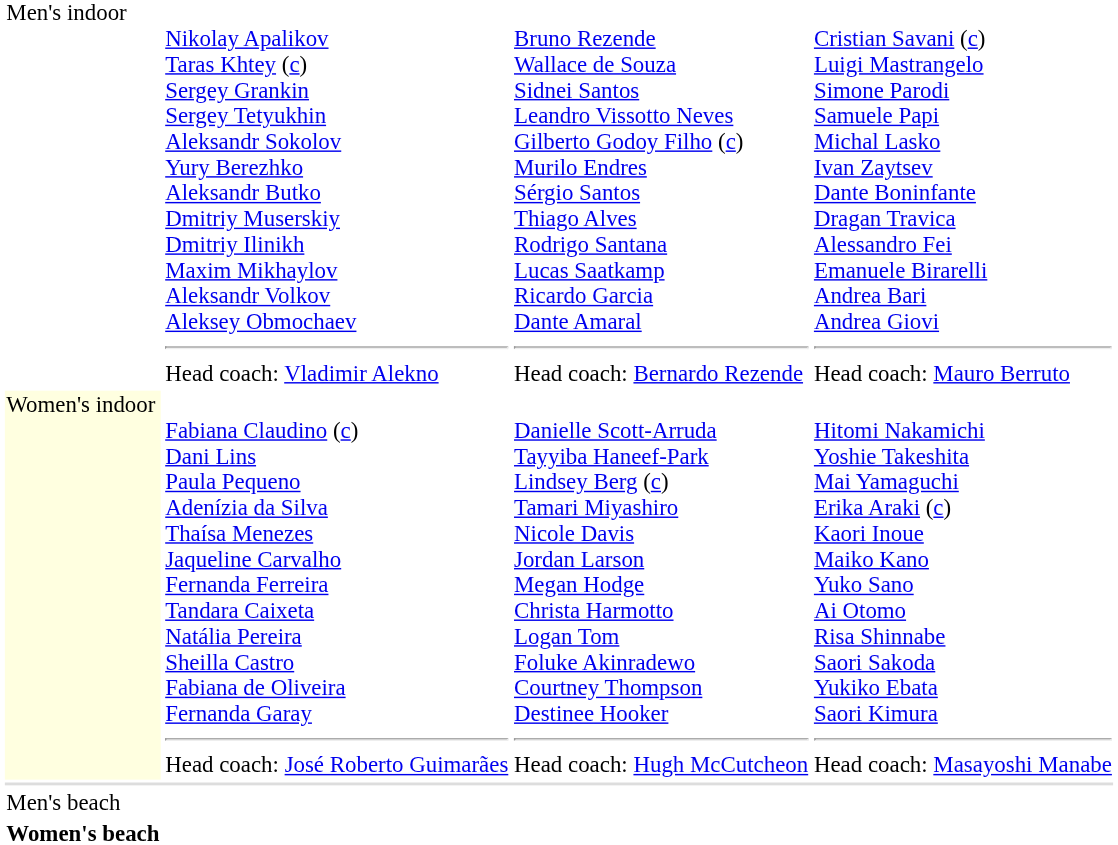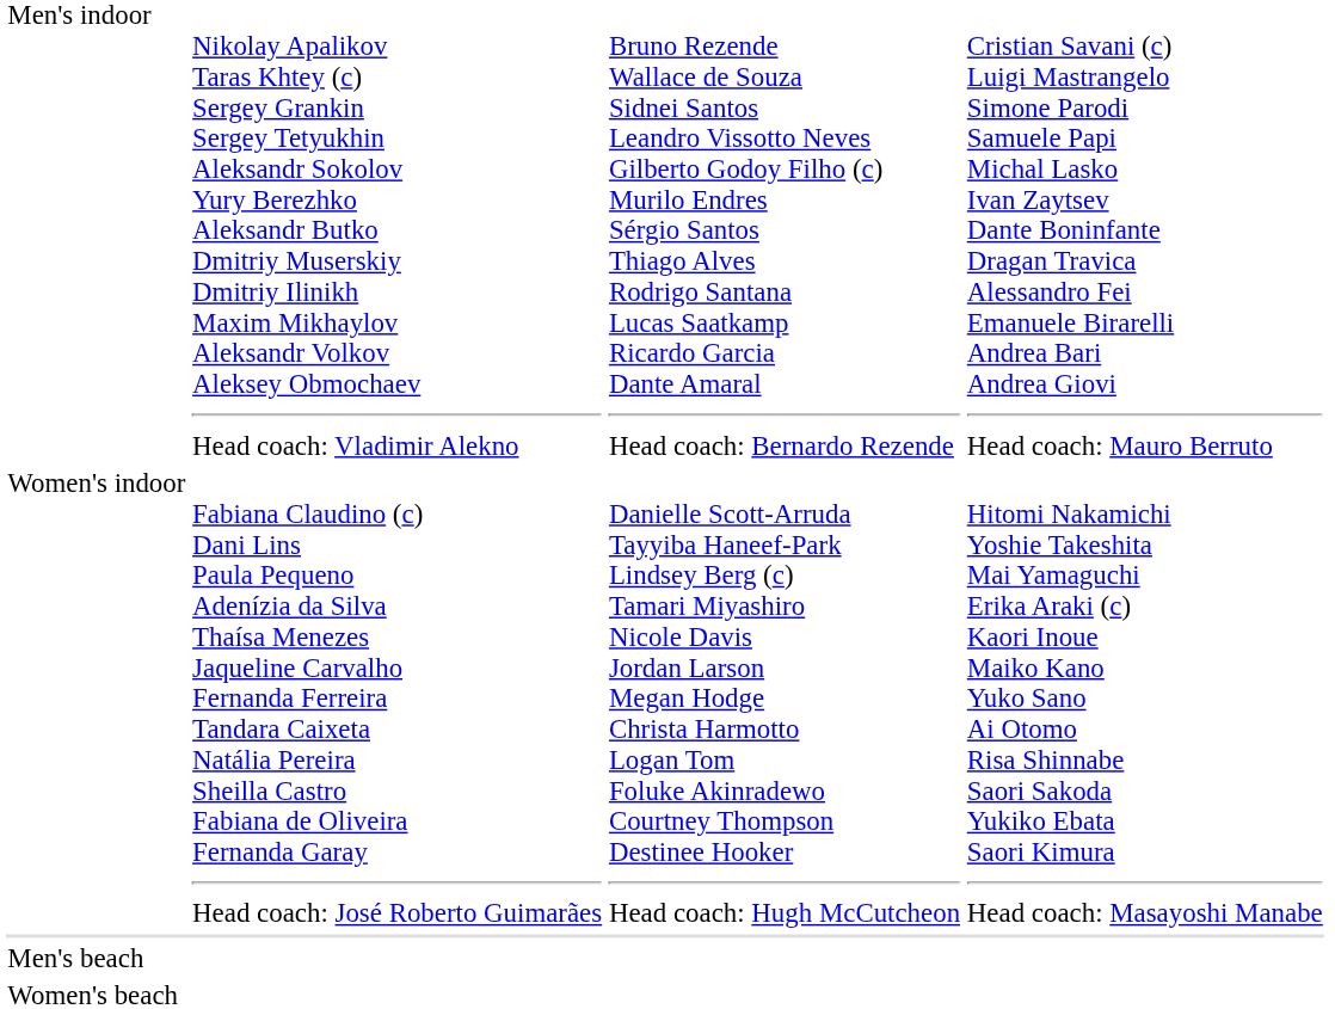Women's indoor | column 1: lightyellow background -> no background
Women's beach | column 1: bold -> normal
